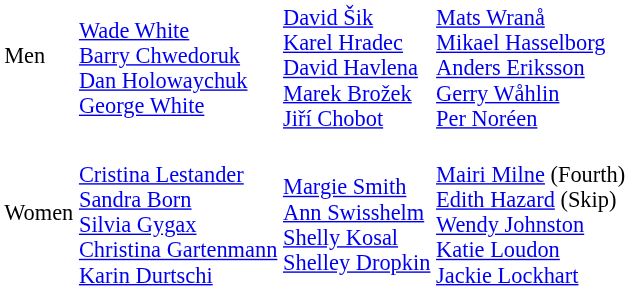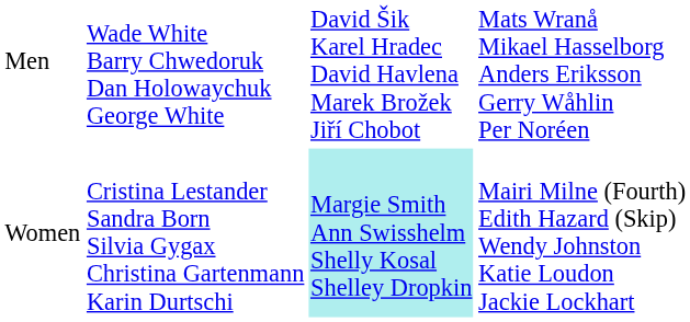Women | column 3: no background -> paleturquoise background
